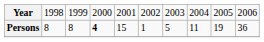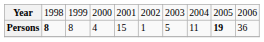Persons | column 2: normal -> bold
Persons | column 4: bold -> normal
Persons | column 9: normal -> bold
